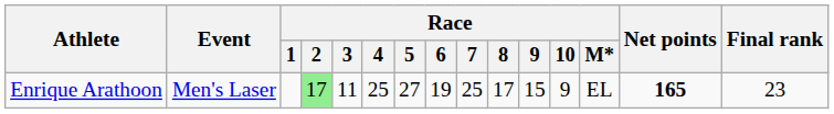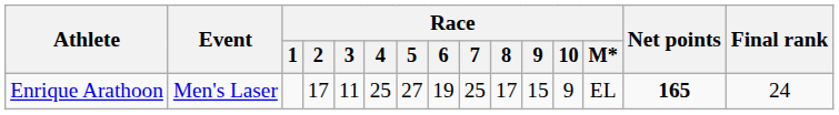Enrique Arathoon | Race / 2: lightgreen background -> no background
Enrique Arathoon | Final rank: 23 -> 24
